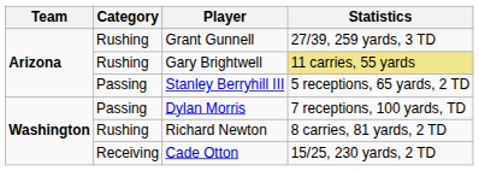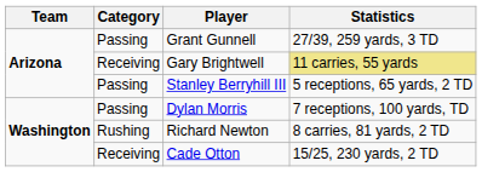Grant Gunnell | Category: Rushing -> Passing
Gary Brightwell | Category: Rushing -> Receiving
